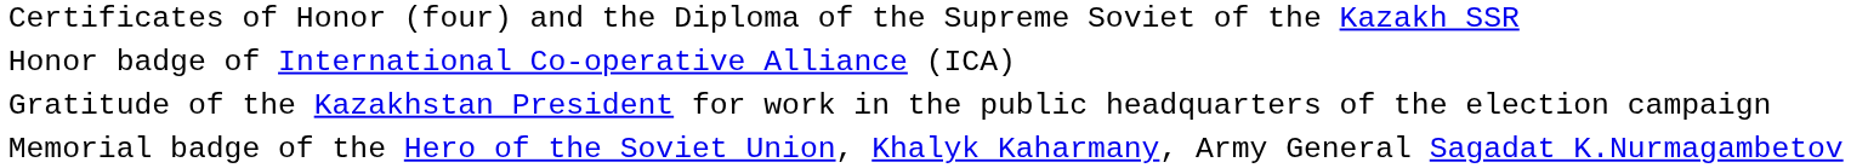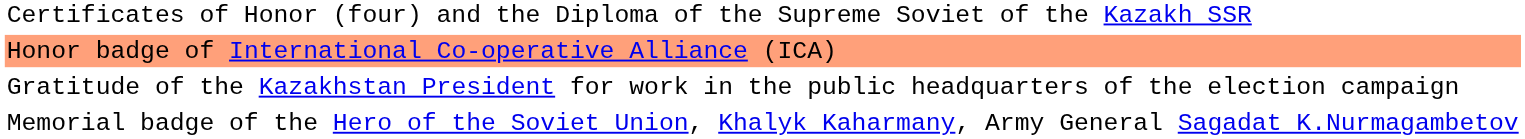row 2 | column 1: no background -> lightsalmon background
